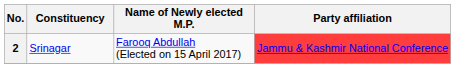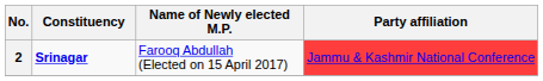2 | Constituency: normal -> bold
